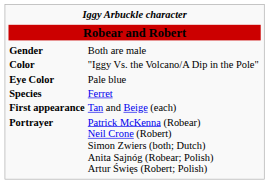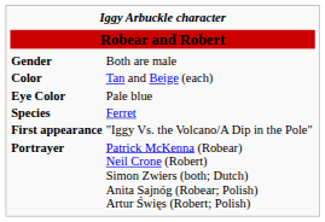row 4 | column 2: "Iggy Vs. the Volcano/A Dip in the Pole" -> Tan and Beige (each)
row 7 | column 2: Tan and Beige (each) -> "Iggy Vs. the Volcano/A Dip in the Pole"
